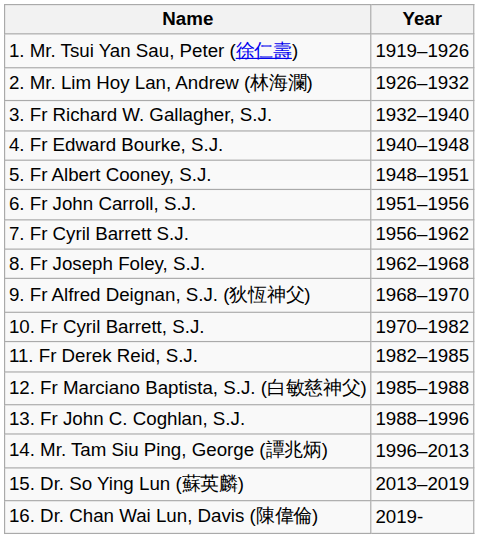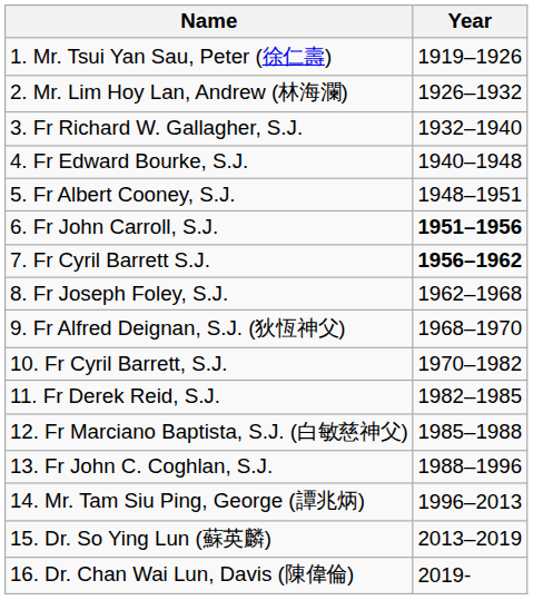6. Fr John Carroll, S.J. | Year: normal -> bold
7. Fr Cyril Barrett S.J. | Year: normal -> bold
